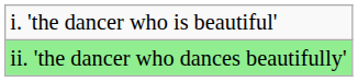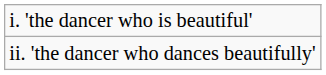row 2 | column 1: lightgreen background -> no background
